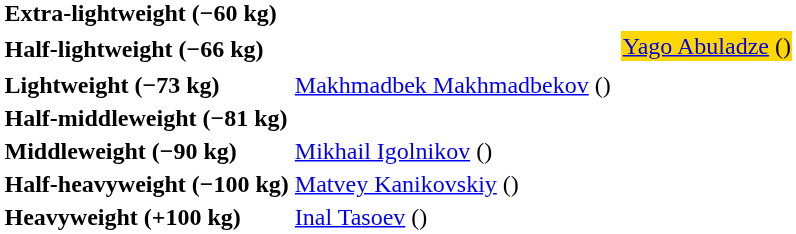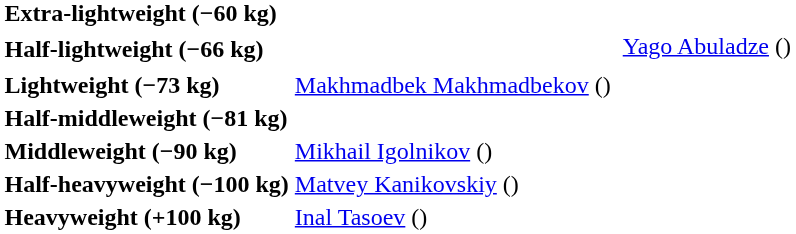Half-lightweight (−66 kg) / Yago Abuladze () | column 3: gold background -> no background
